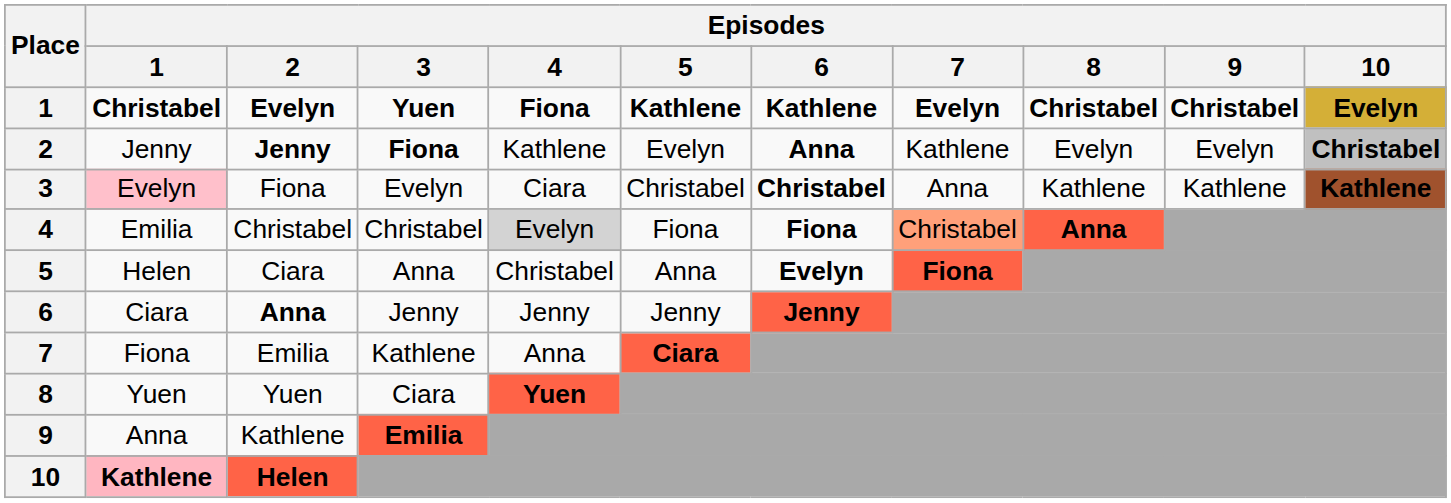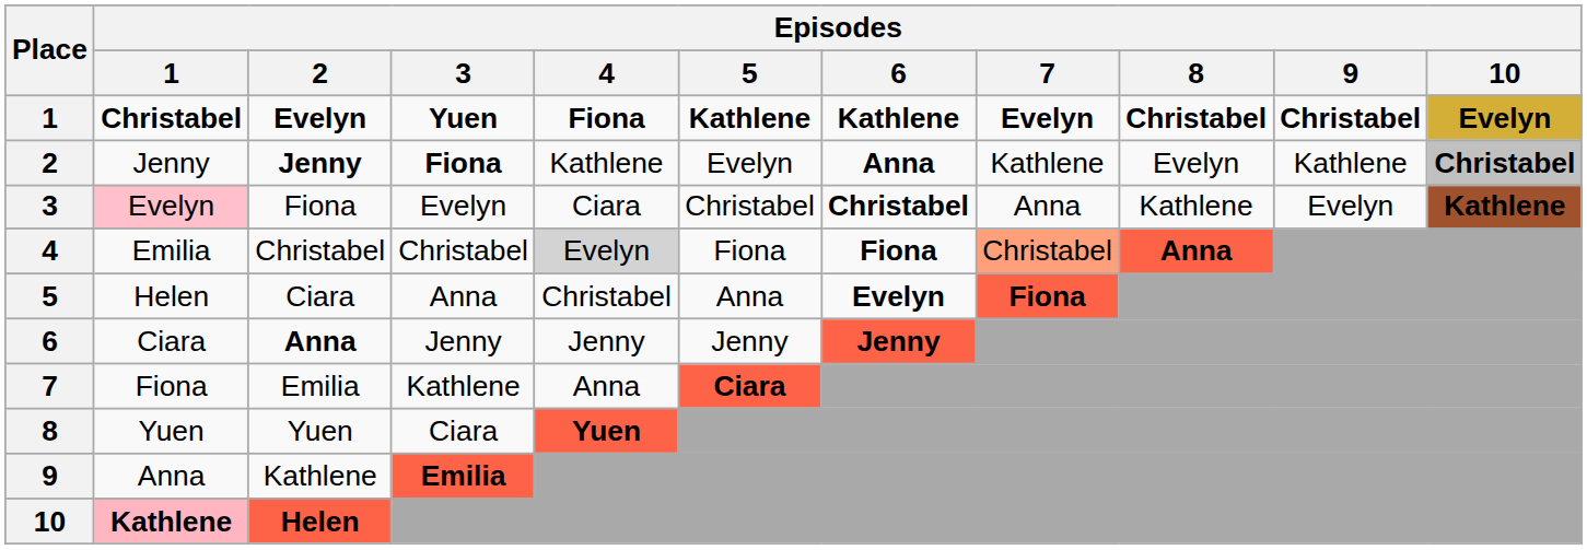row 4 | Episodes / 9: Evelyn -> Kathlene
row 5 | Episodes / 9: Kathlene -> Evelyn
